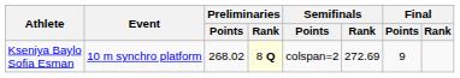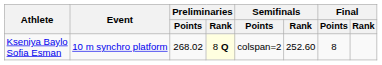Kseniya Baylo Sofia Esman | Semifinals / Rank: 272.69 -> 252.60
Kseniya Baylo Sofia Esman | Final / Points: 9 -> 8
